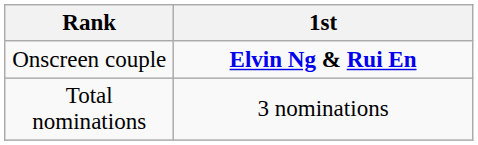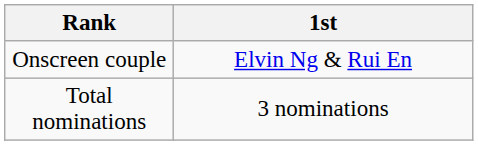Onscreen couple | 1st: bold -> normal
